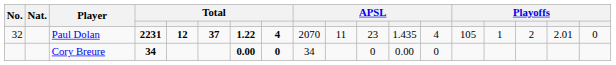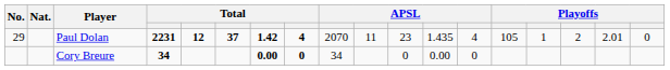Paul Dolan | No.: 32 -> 29
Paul Dolan | column 7: 1.22 -> 1.42
